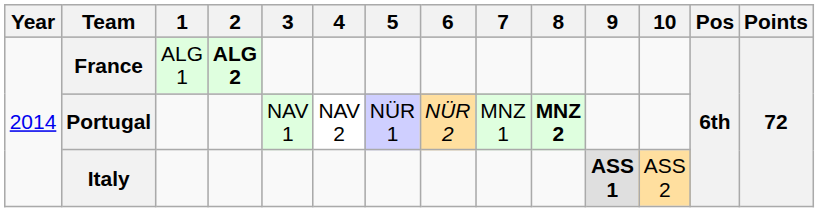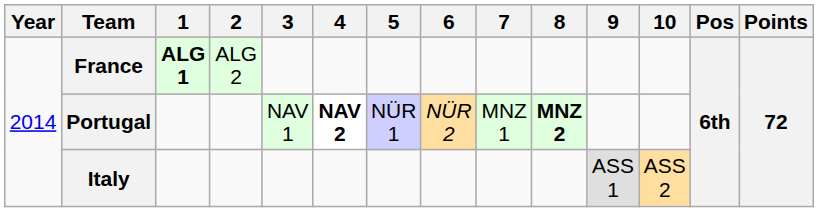France | 1: normal -> bold
France | 2: bold -> normal
Portugal | 4: normal -> bold
Italy | 9: bold -> normal
